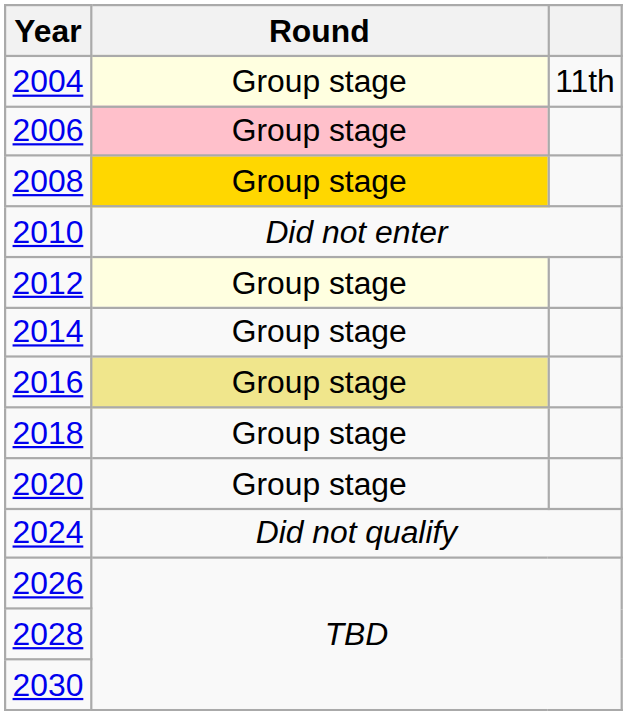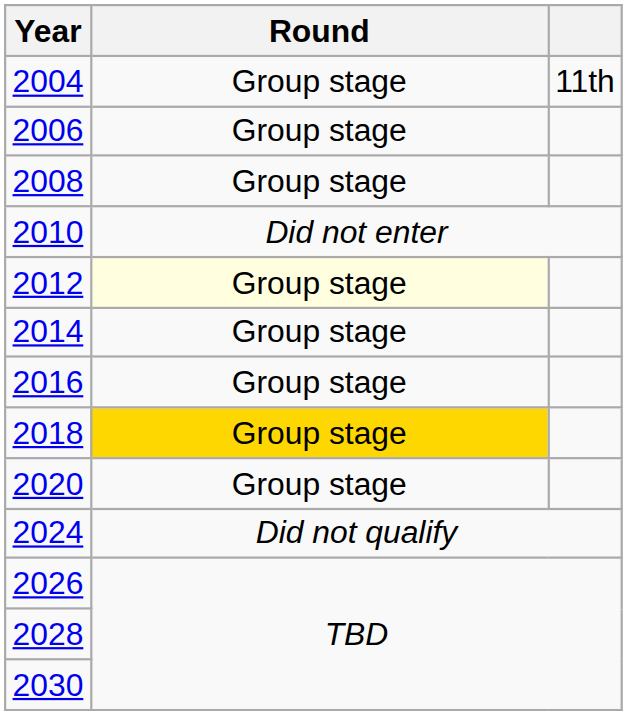2004 | Round: lightyellow background -> no background
2006 | Round: pink background -> no background
2008 | Round: gold background -> no background
2016 | Round: khaki background -> no background
2018 | Round: no background -> gold background
